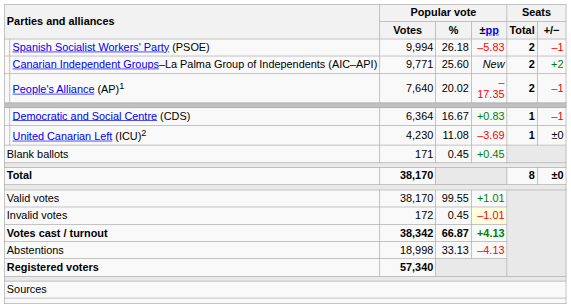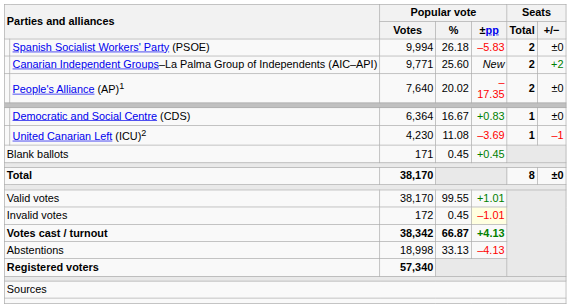Spanish Socialist Workers' Party (PSOE) | Seats / +/−: –1 -> ±0
People's Alliance (AP)1 | Seats / +/−: –1 -> ±0
Democratic and Social Centre (CDS) | Seats / +/−: –1 -> ±0
United Canarian Left (ICU)2 | Seats / +/−: ±0 -> –1
